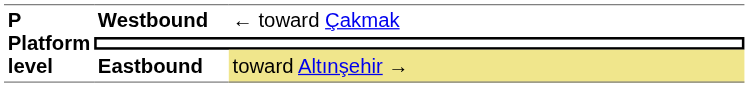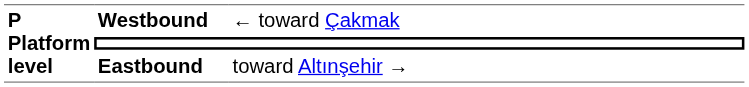Eastbound | column 3: khaki background -> no background
